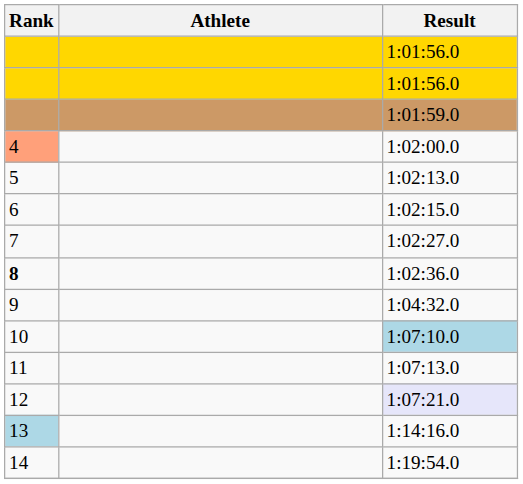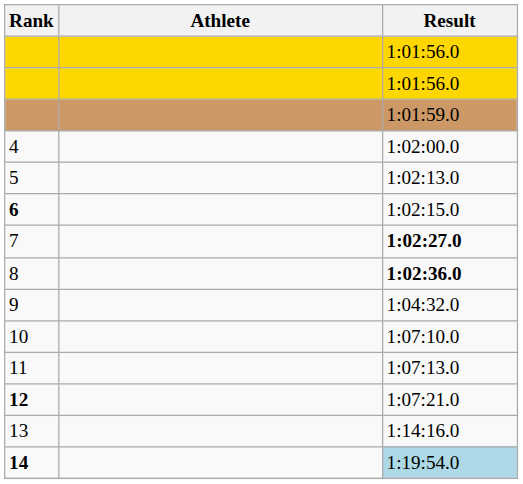1:02:00.0 | Rank: lightsalmon background -> no background
1:02:15.0 | Rank: normal -> bold
1:02:27.0 | Result: normal -> bold
1:02:36.0 | Rank: bold -> normal
1:02:36.0 | Result: normal -> bold
1:07:10.0 | Result: lightblue background -> no background
1:07:21.0 | Rank: normal -> bold
1:07:21.0 | Result: lavender background -> no background
1:14:16.0 | Rank: lightblue background -> no background
1:19:54.0 | Rank: normal -> bold
1:19:54.0 | Result: no background -> lightblue background
